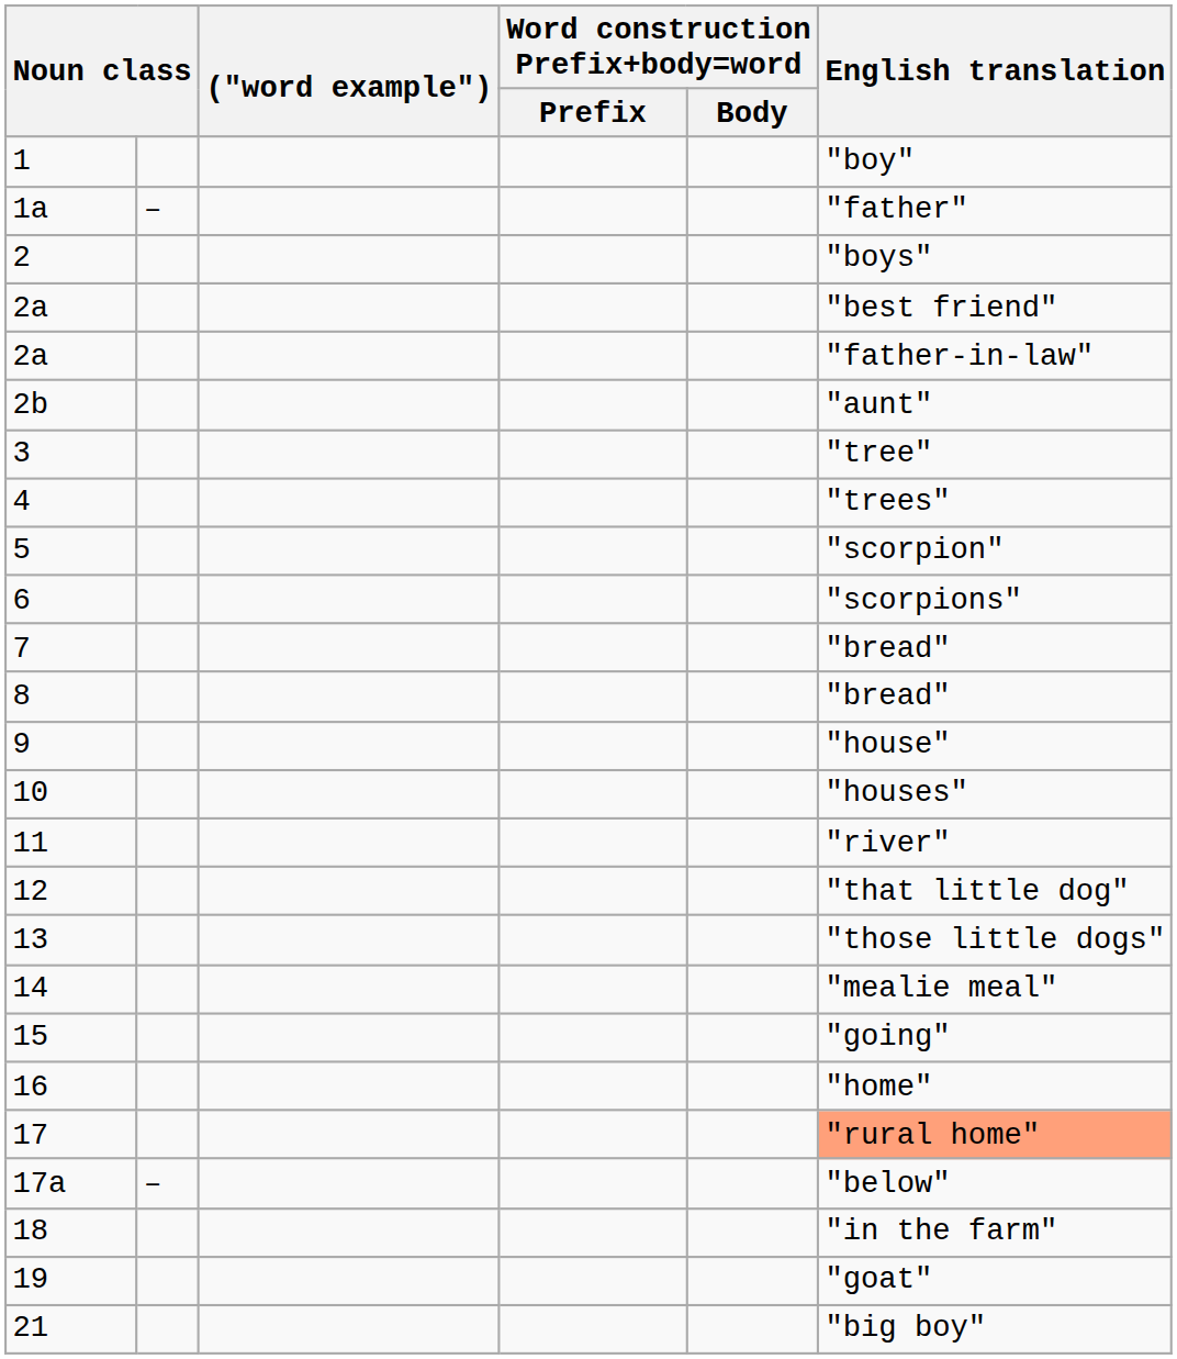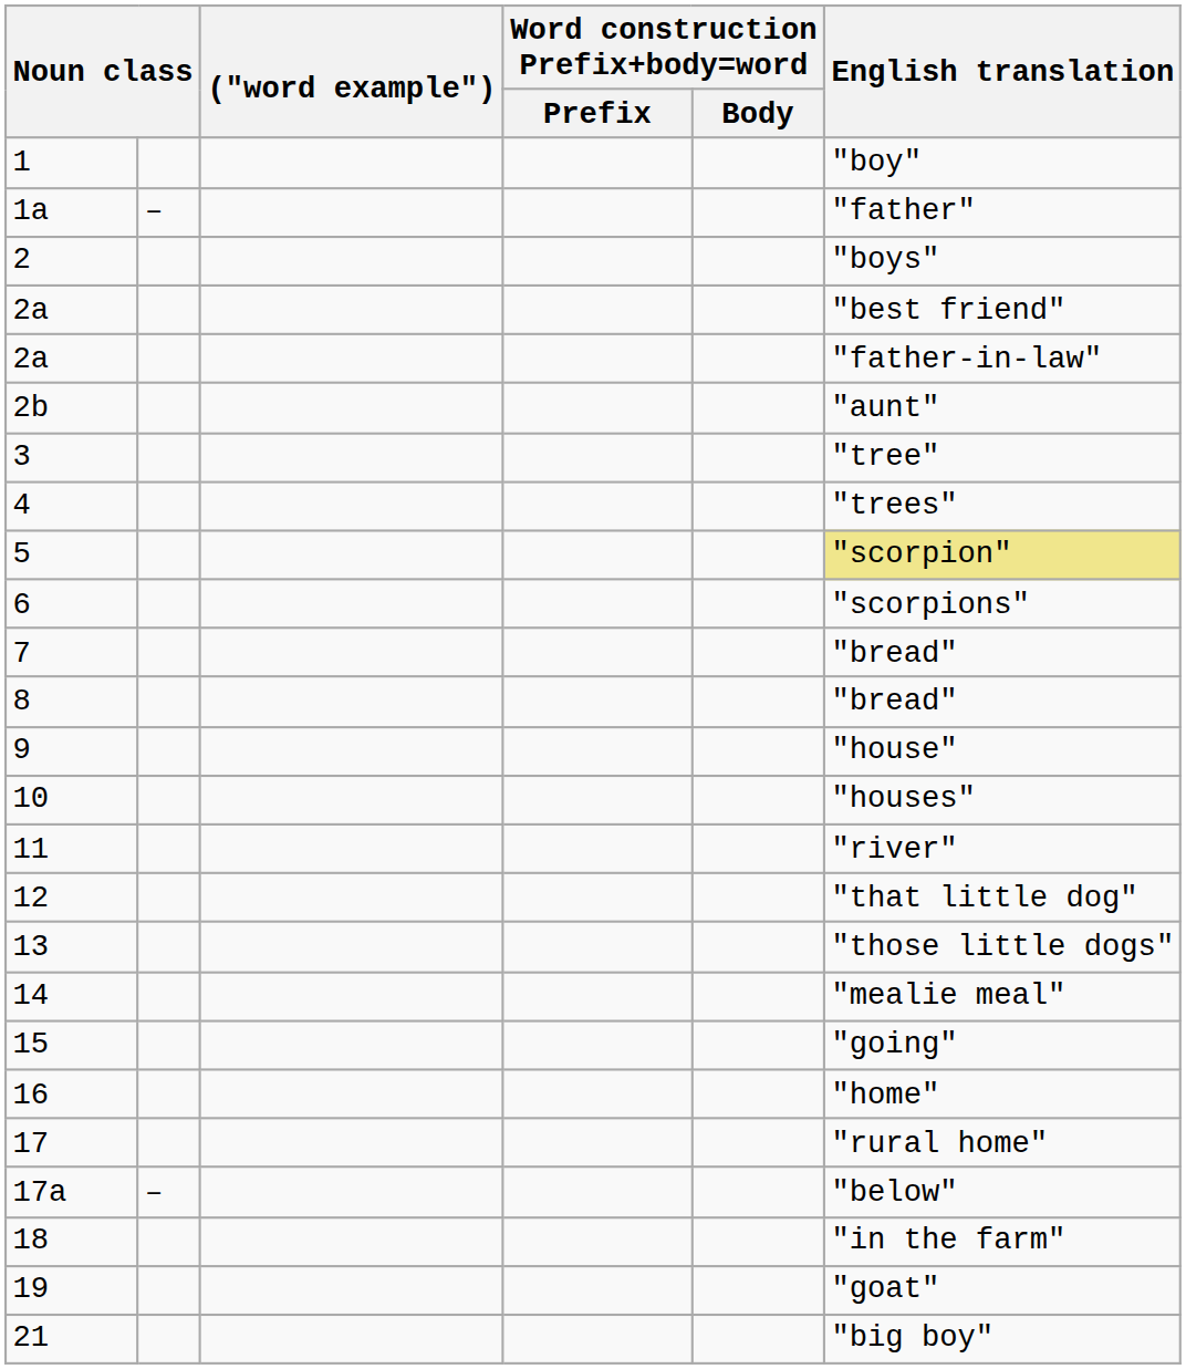5 | English translation: no background -> khaki background
17 | English translation: lightsalmon background -> no background
